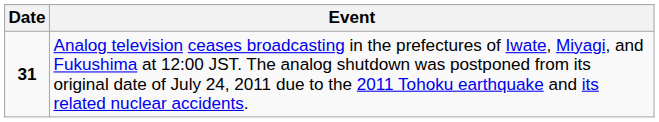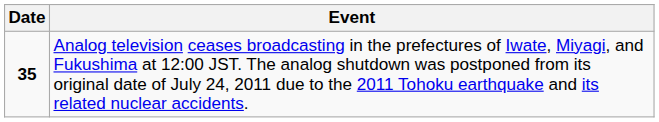row 2 | Date: 31 -> 35
